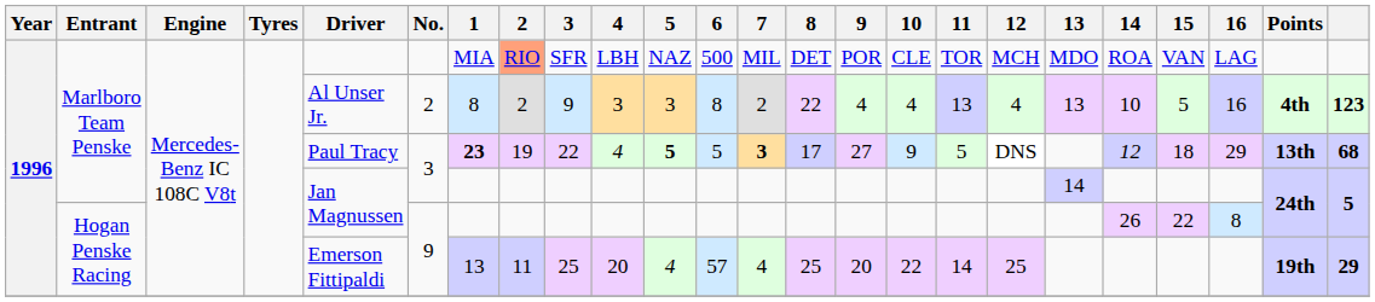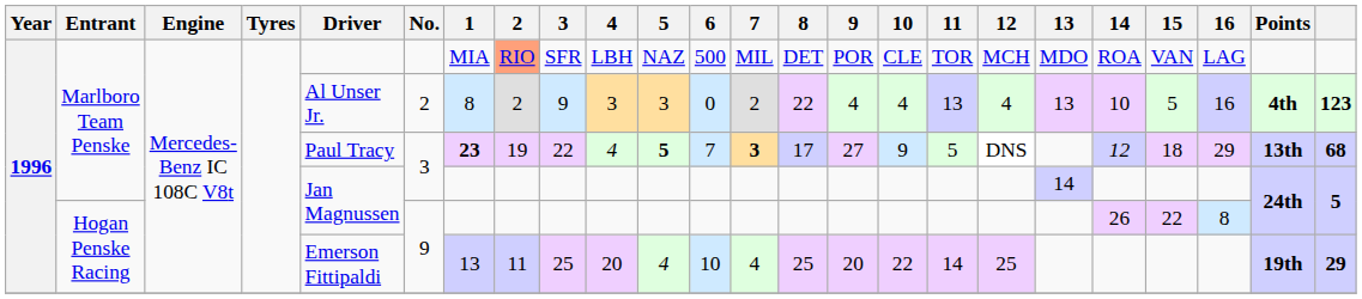row 3 | 6: 8 -> 0
row 4 | 6: 5 -> 7
row 7 | 6: 57 -> 10
